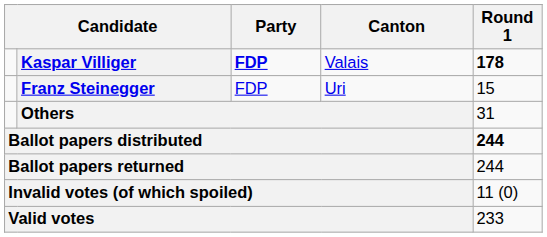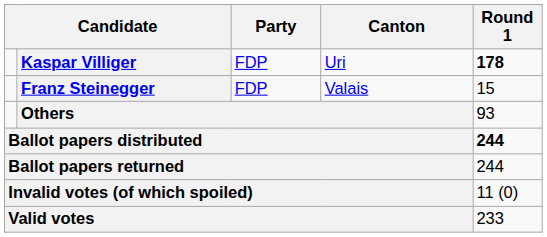Kaspar Villiger | Party: bold -> normal
Kaspar Villiger | Canton: Valais -> Uri
Franz Steinegger | Canton: Uri -> Valais
Others | Round 1: 31 -> 93
